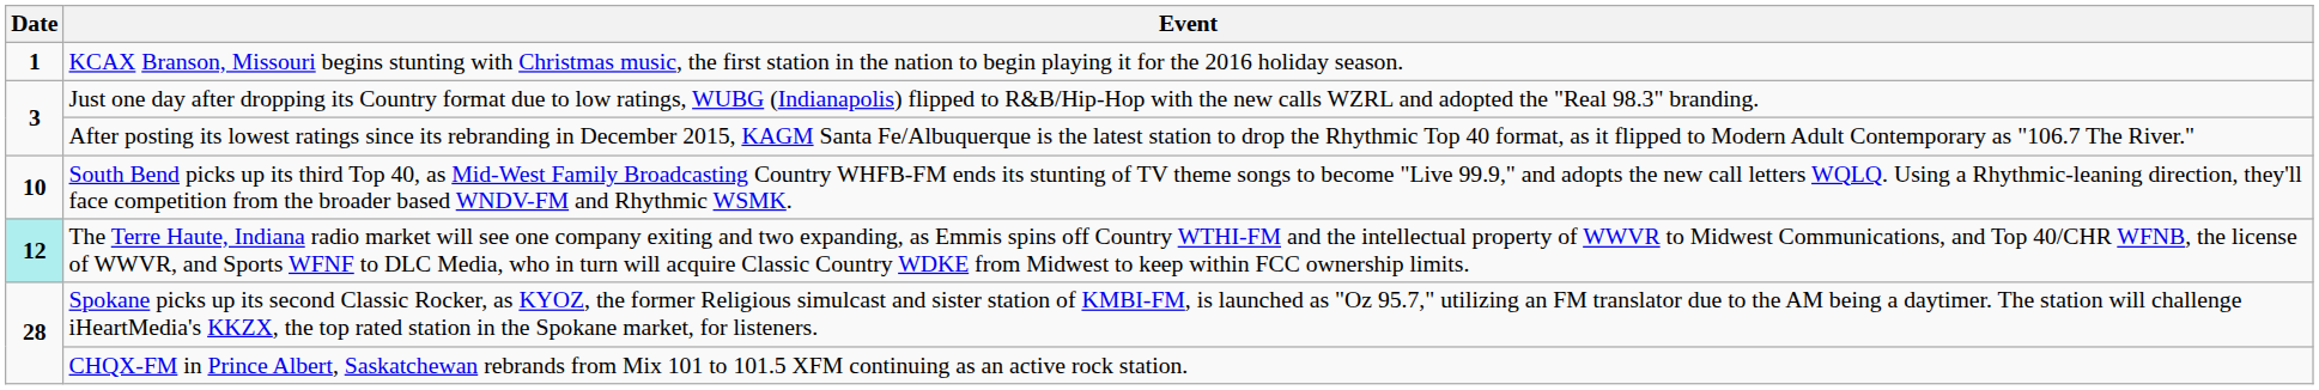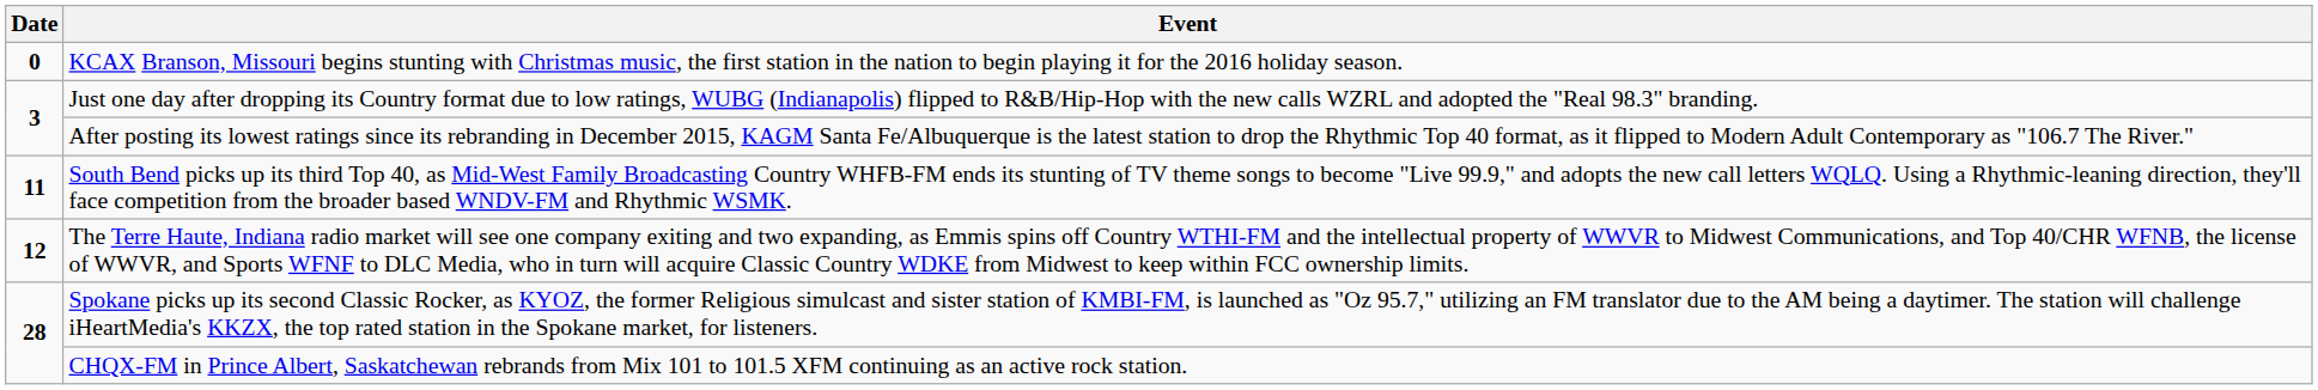row 2 | Date: 1 -> 0
row 5 | Date: 10 -> 11
row 6 | Date: paleturquoise background -> no background
